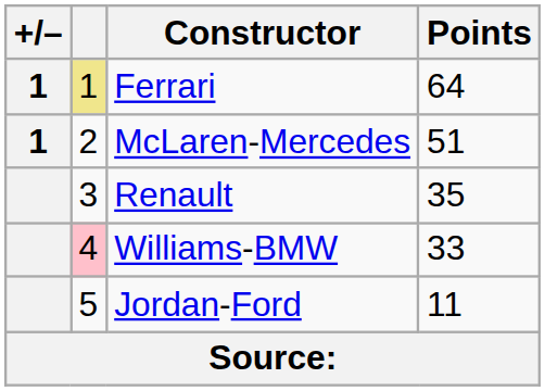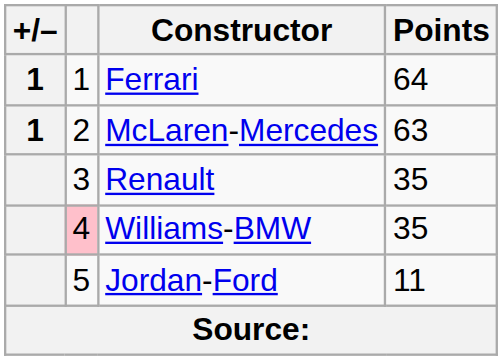Ferrari | column 2: khaki background -> no background
McLaren-Mercedes | Points: 51 -> 63
Williams-BMW | Points: 33 -> 35
